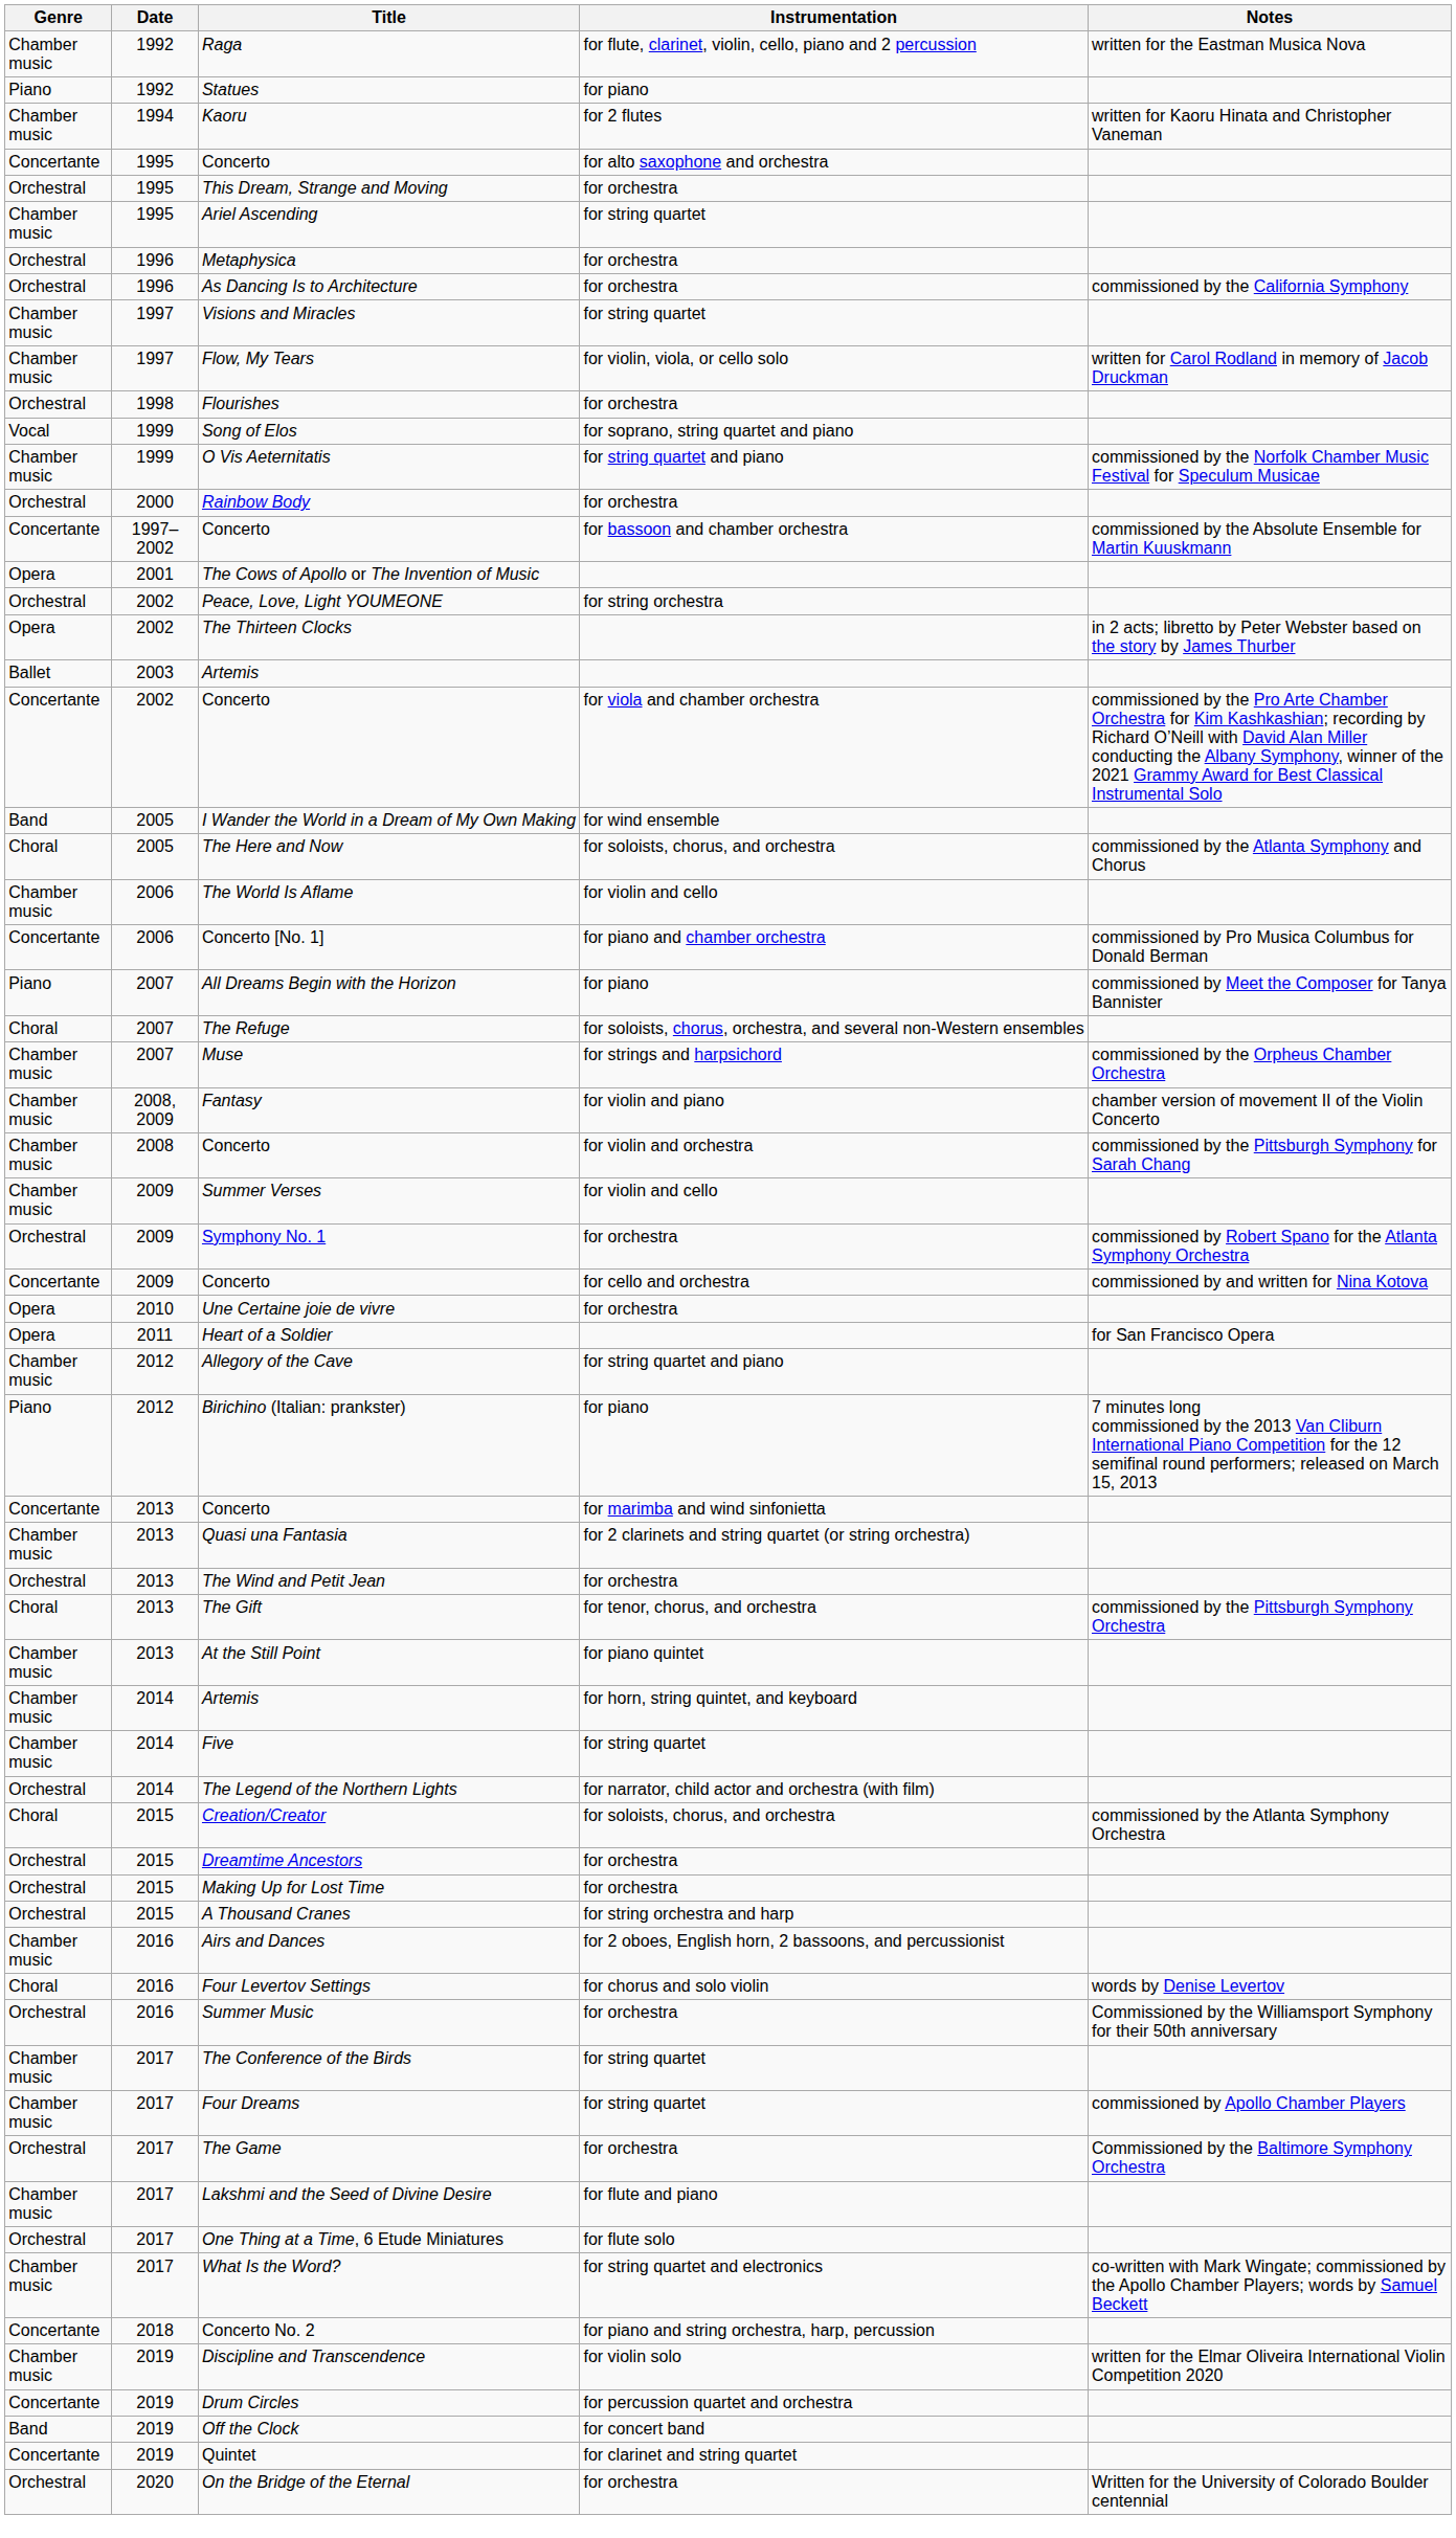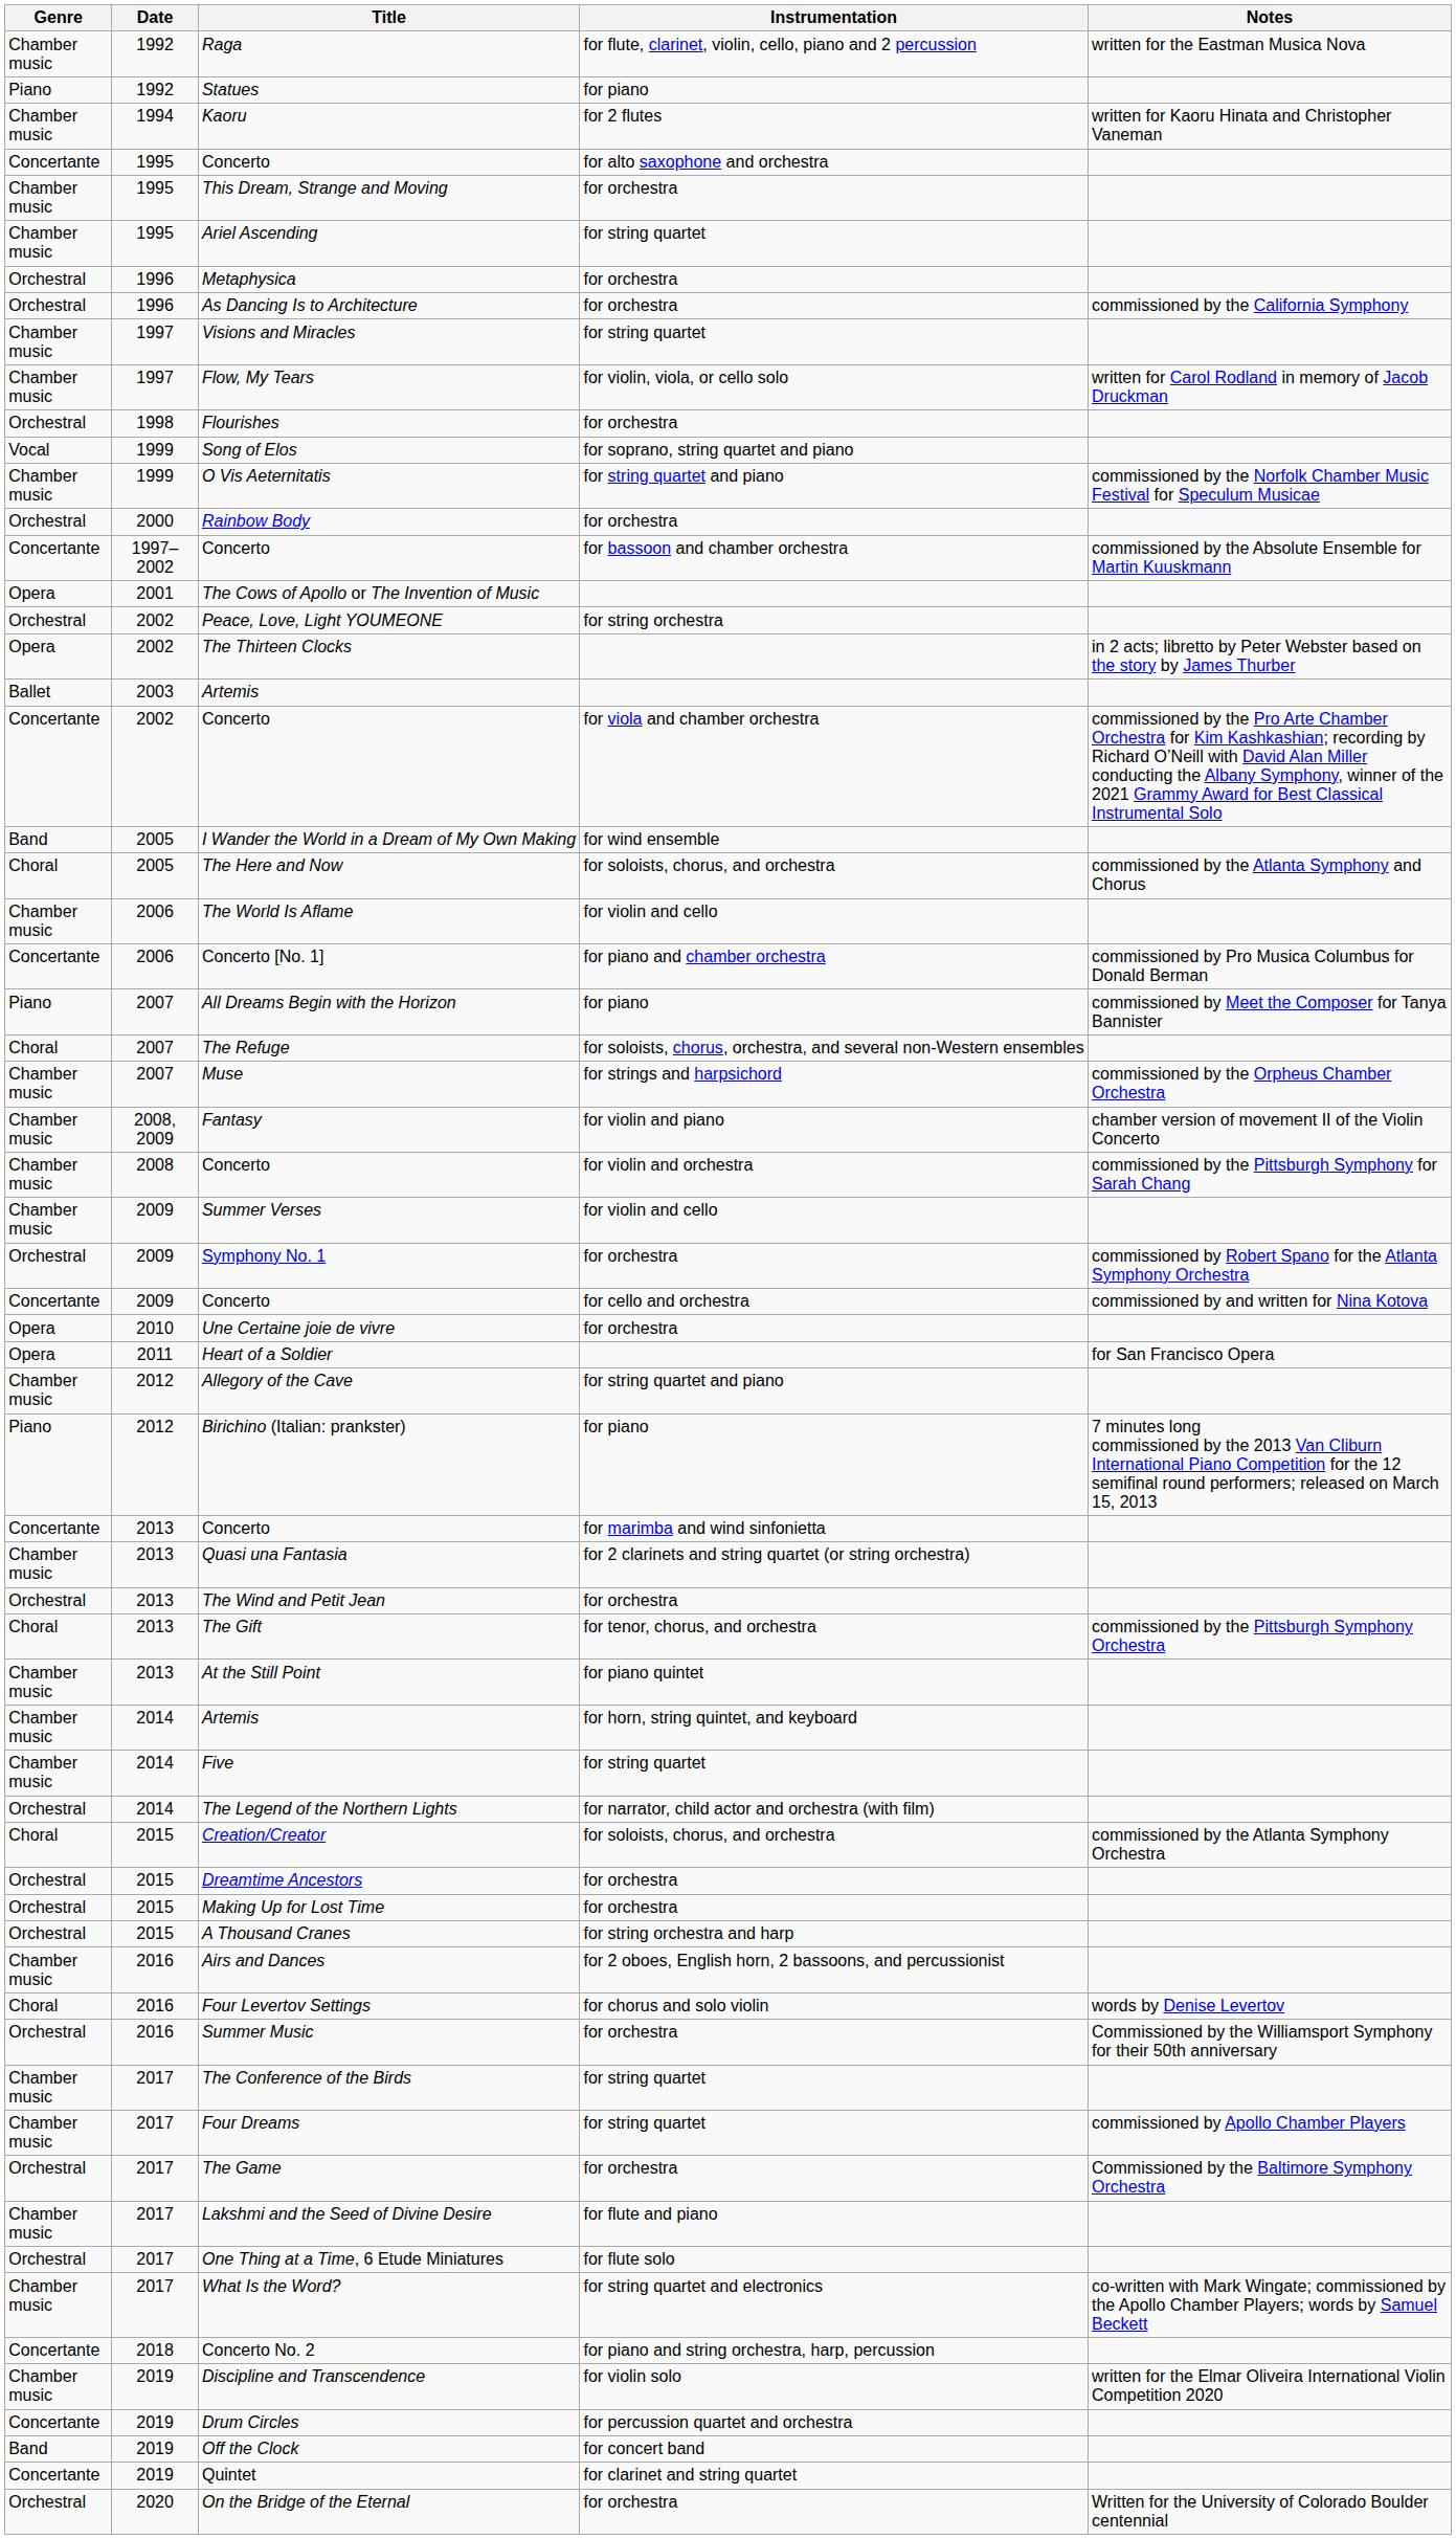This Dream, Strange and Moving | Genre: Orchestral -> Chamber music
